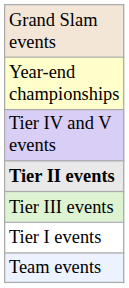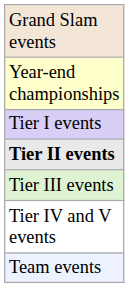row 3 | column 1: Tier IV and V events -> Tier I events
row 6 | column 1: Tier I events -> Tier IV and V events
